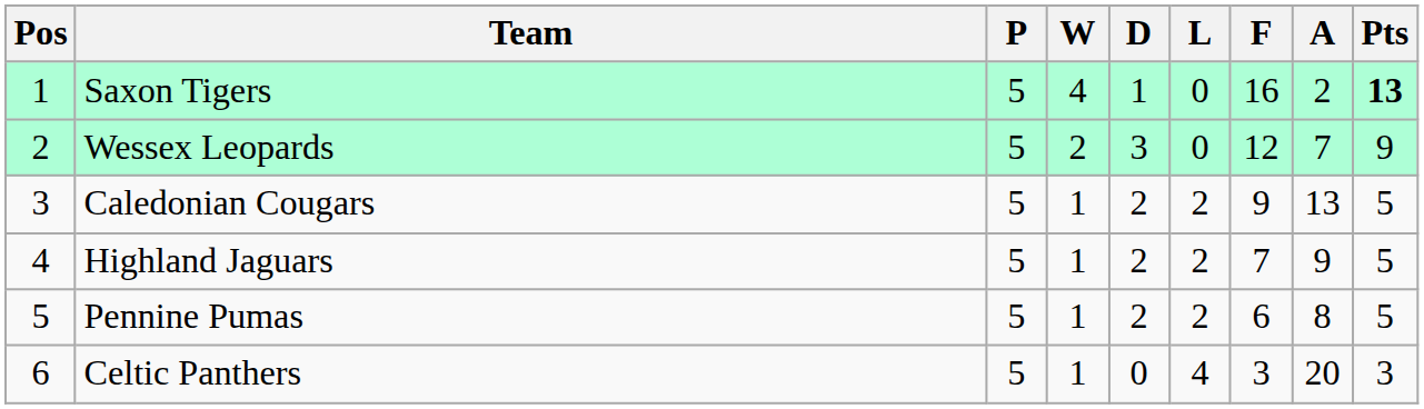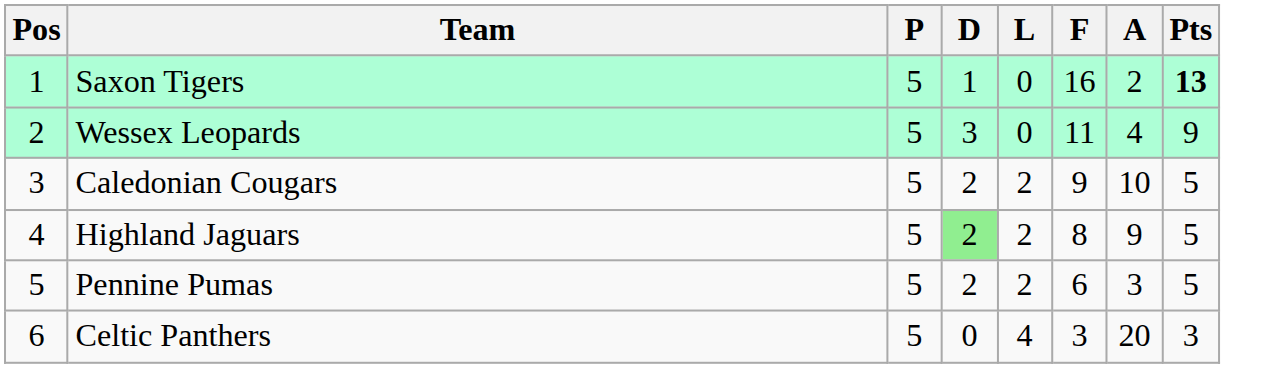- column: W | 4 | 2 | 1 | 1 | 1 | 1
Wessex Leopards | F: 12 -> 11
Wessex Leopards | A: 7 -> 4
Caledonian Cougars | A: 13 -> 10
Highland Jaguars | D: no background -> lightgreen background
Highland Jaguars | F: 7 -> 8
Pennine Pumas | A: 8 -> 3
